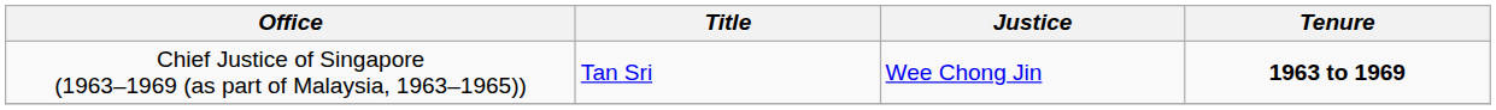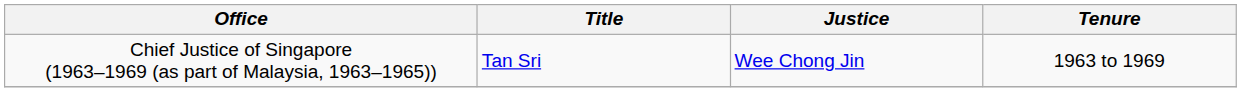row 2 | Tenure: bold -> normal
